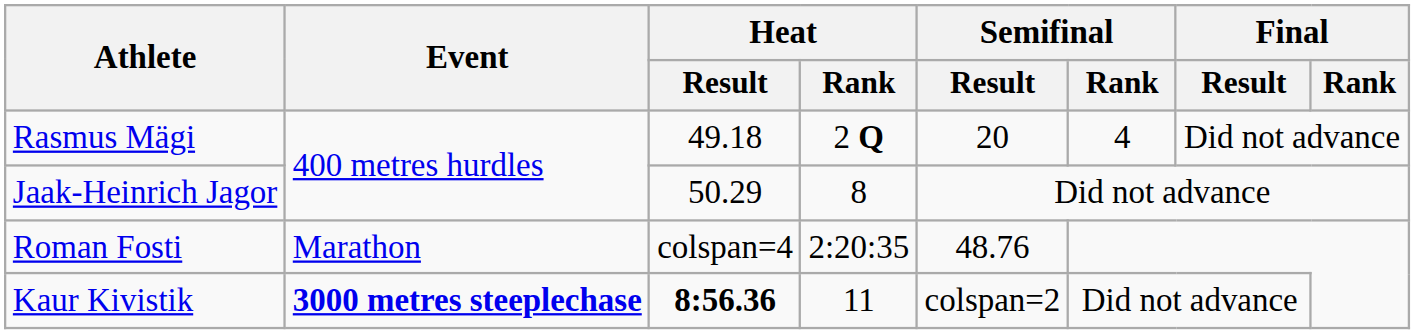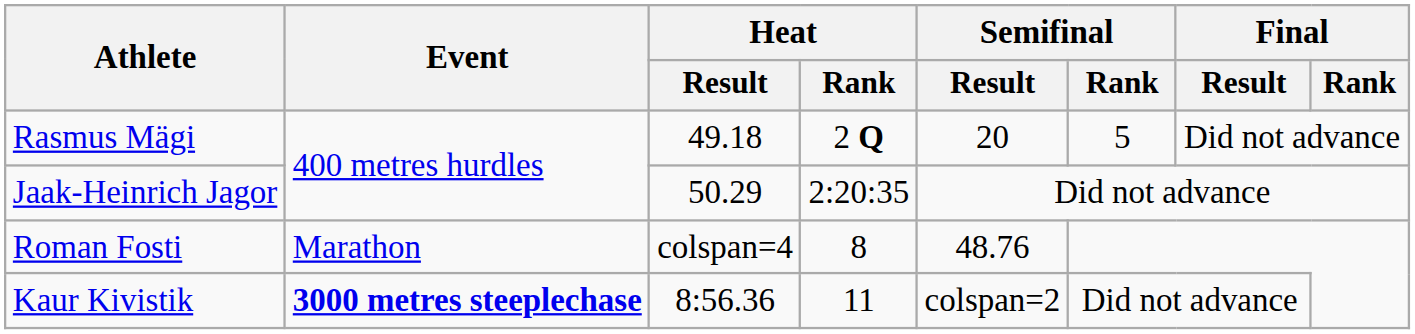Rasmus Mägi | Semifinal / Rank: 4 -> 5
Jaak-Heinrich Jagor | Heat / Rank: 8 -> 2:20:35
Roman Fosti | Heat / Rank: 2:20:35 -> 8
Kaur Kivistik | Heat / Result: bold -> normal
